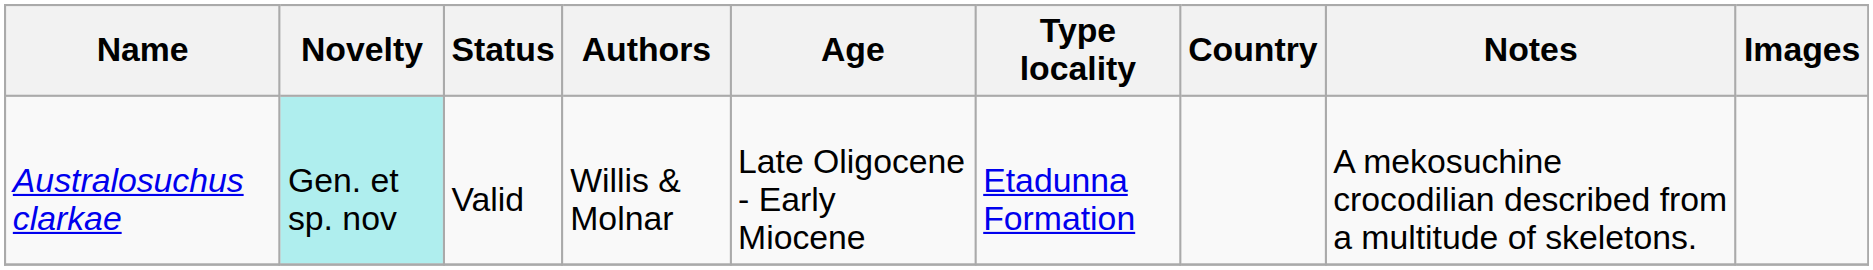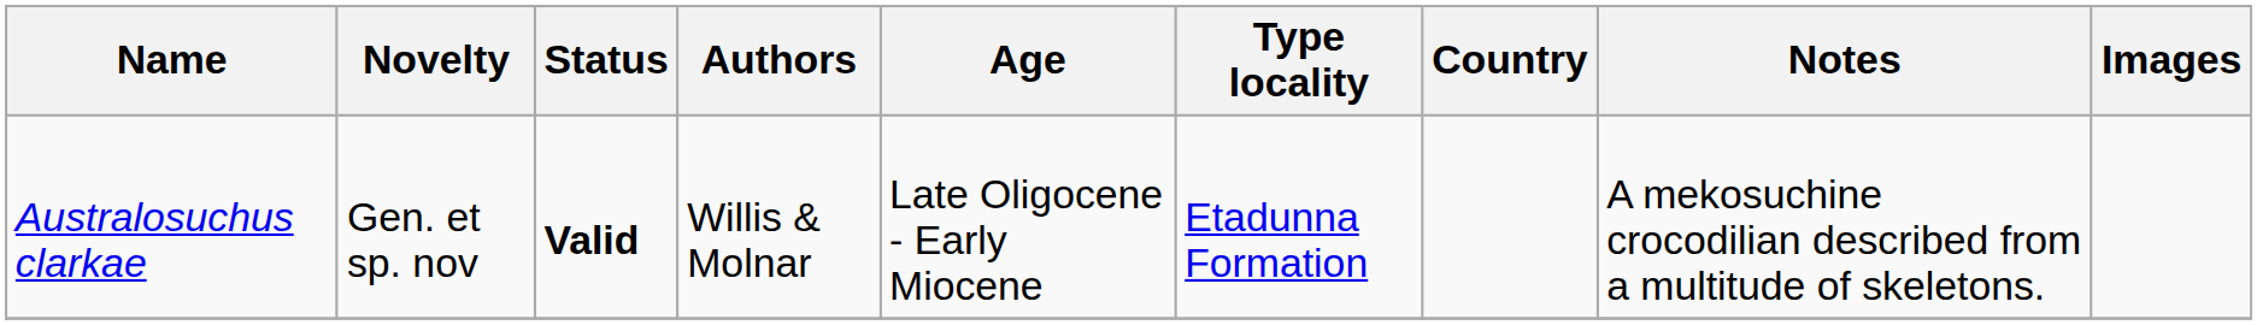Australosuchus clarkae | Novelty: paleturquoise background -> no background
Australosuchus clarkae | Status: normal -> bold
